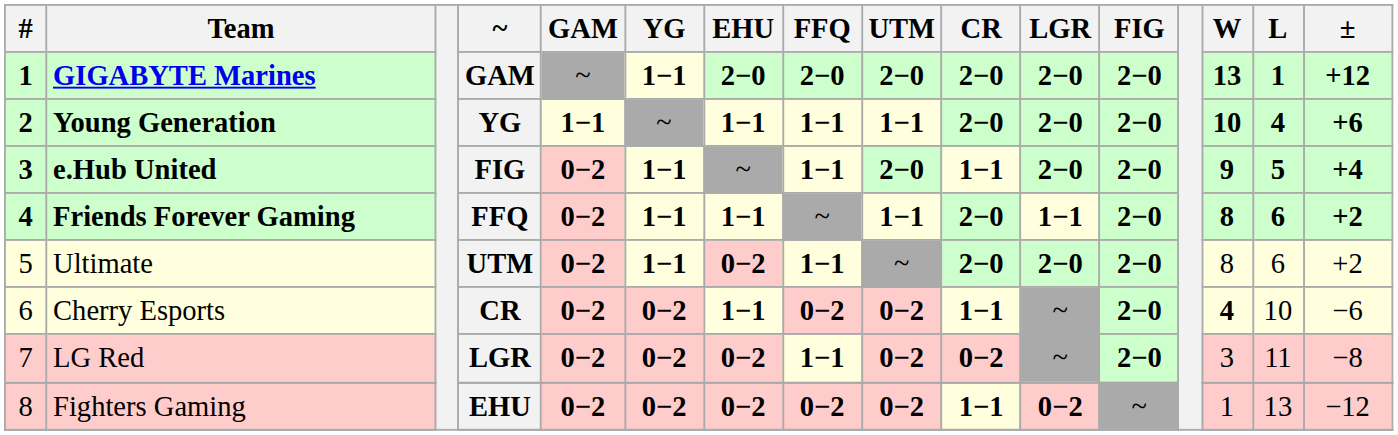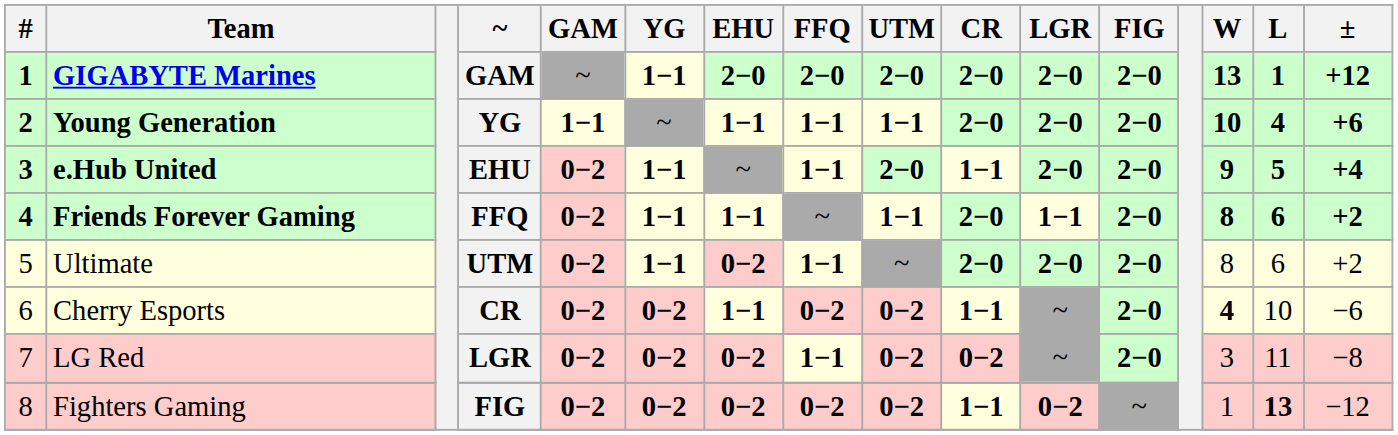e.Hub United | ~: FIG -> EHU
Fighters Gaming | ~: EHU -> FIG
Fighters Gaming | L: normal -> bold
